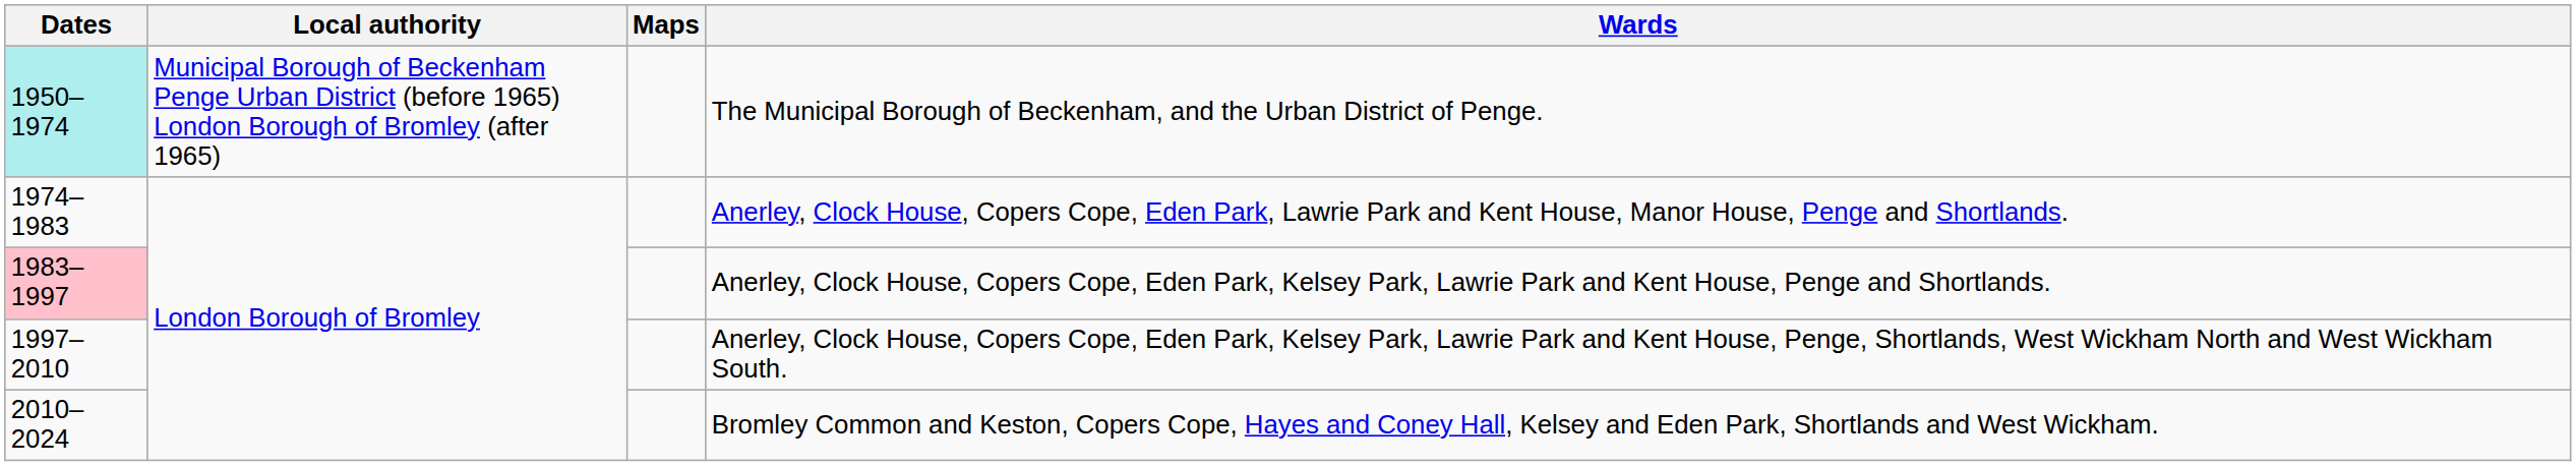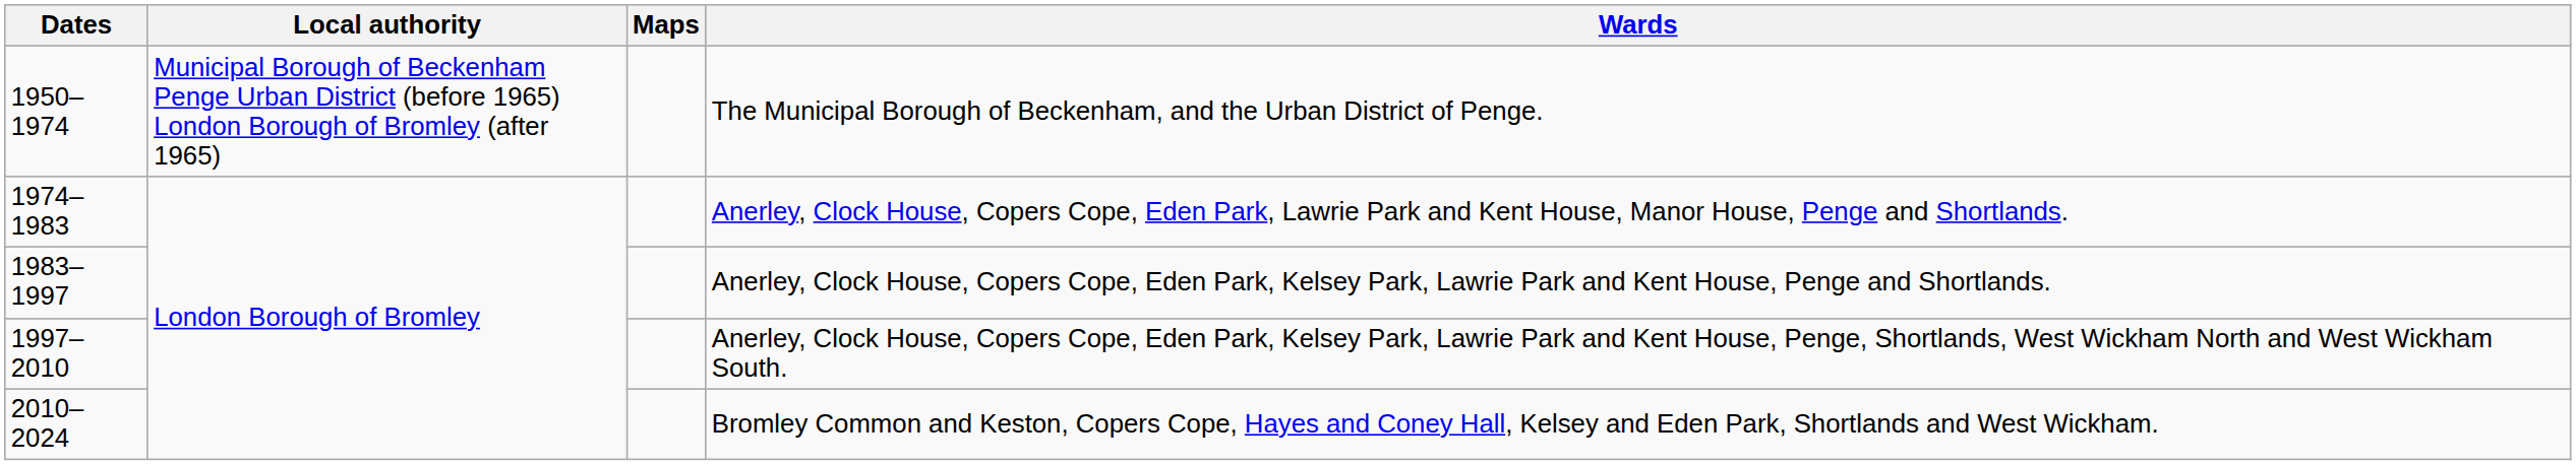row 2 | Dates: paleturquoise background -> no background
row 4 | Dates: pink background -> no background
